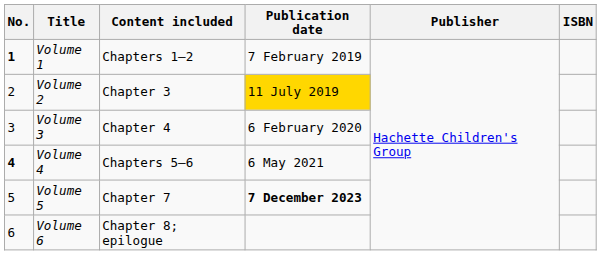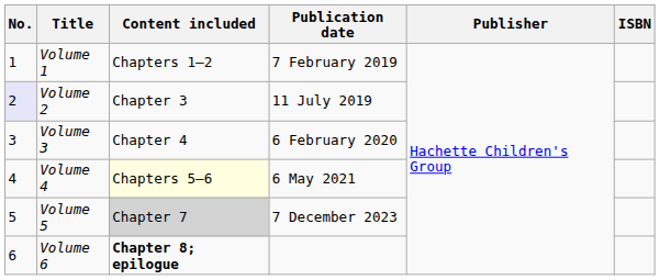Volume 1 | No.: bold -> normal
Volume 2 | No.: no background -> lavender background
Volume 2 | Publication date: gold background -> no background
Volume 4 | No.: bold -> normal
Volume 4 | Content included: no background -> lightyellow background
Volume 5 | Content included: no background -> lightgrey background
Volume 5 | Publication date: bold -> normal
Volume 6 | Content included: normal -> bold
